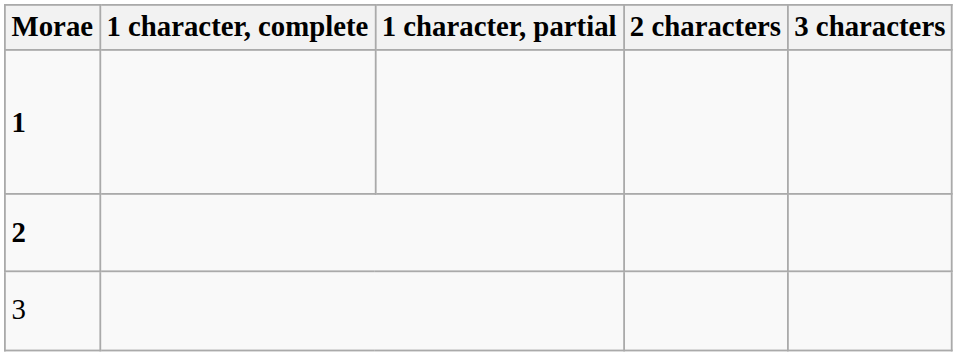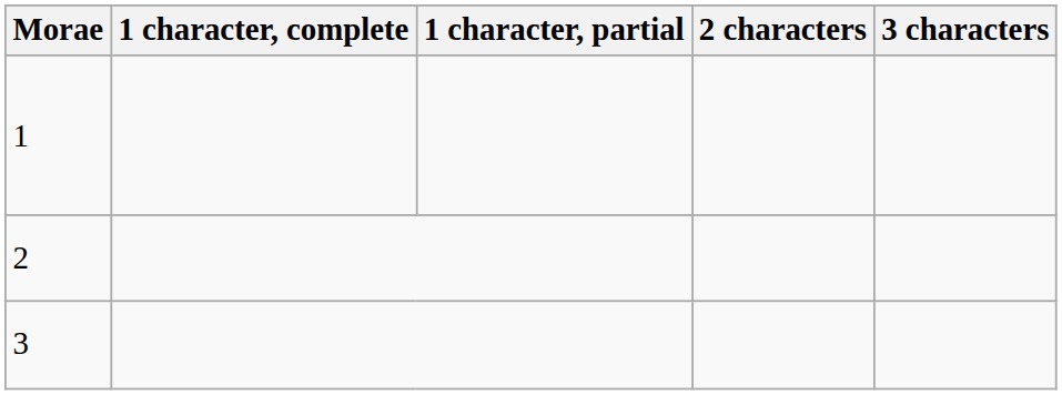1 | Morae: bold -> normal
2 | Morae: bold -> normal
